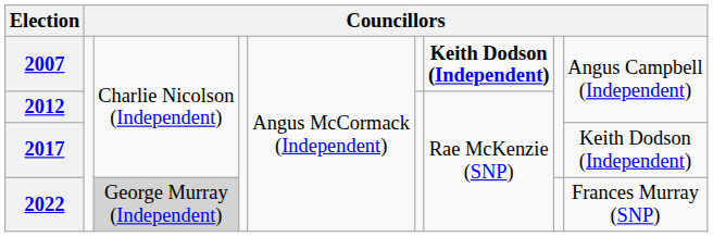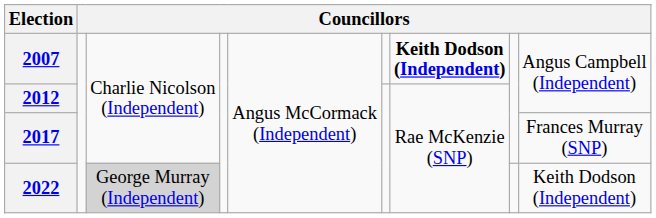2017 | column 9: Keith Dodson (Independent) -> Frances Murray (SNP)
2022 | column 9: Frances Murray (SNP) -> Keith Dodson (Independent)
